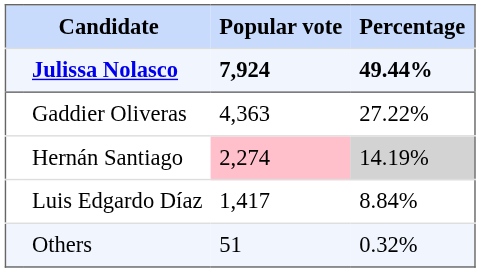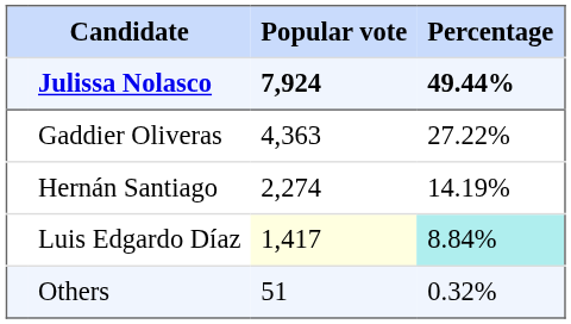Hernán Santiago | Popular vote: pink background -> no background
Hernán Santiago | Percentage: lightgrey background -> no background
Luis Edgardo Díaz | Popular vote: no background -> lightyellow background
Luis Edgardo Díaz | Percentage: no background -> paleturquoise background
